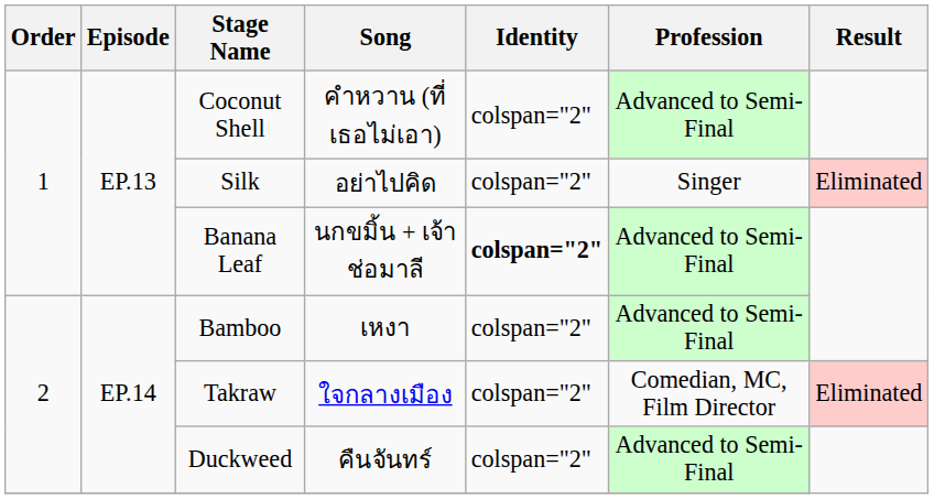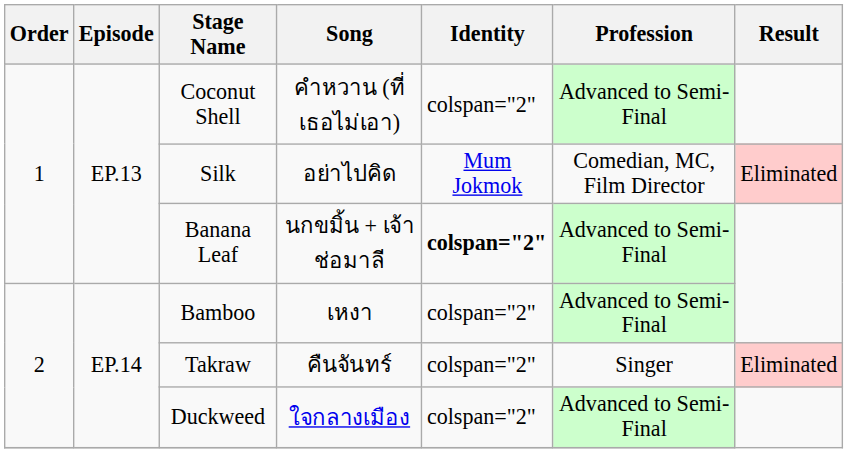Silk | Identity: colspan="2" -> Mum Jokmok
Silk | Profession: Singer -> Comedian, MC, Film Director
Takraw | Song: ใจกลางเมือง -> คืนจันทร์
Takraw | Profession: Comedian, MC, Film Director -> Singer
Duckweed | Song: คืนจันทร์ -> ใจกลางเมือง
